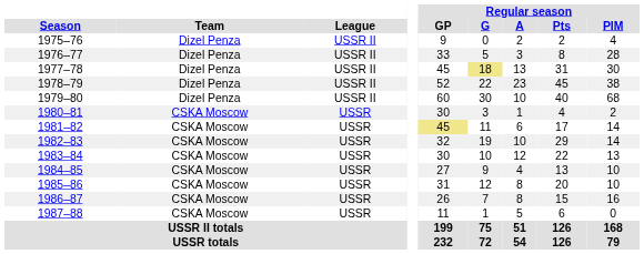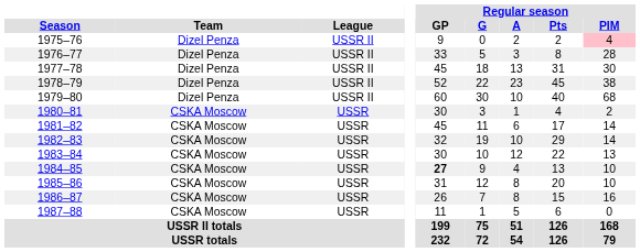1975–76 | Regular season / PIM: no background -> pink background
1977–78 | Regular season / G: khaki background -> no background
1981–82 | Regular season / GP: khaki background -> no background
1984–85 | Regular season / GP: normal -> bold
